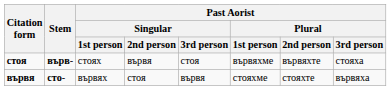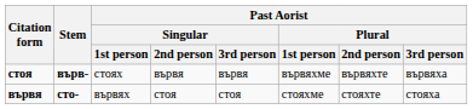row 4 | Past Aorist / Singular / 3rd person: стоя -> вървя
row 4 | Past Aorist / Plural / 3rd person: стояха -> вървяха
row 5 | Past Aorist / Singular / 3rd person: вървя -> стоя
row 5 | Past Aorist / Plural / 3rd person: вървяха -> стояха
